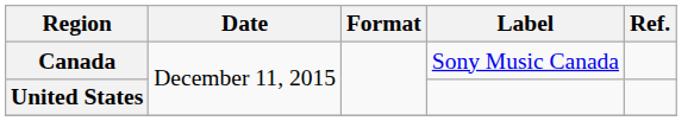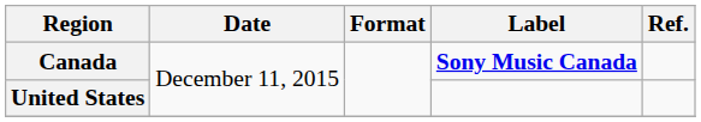Canada | Label: normal -> bold
